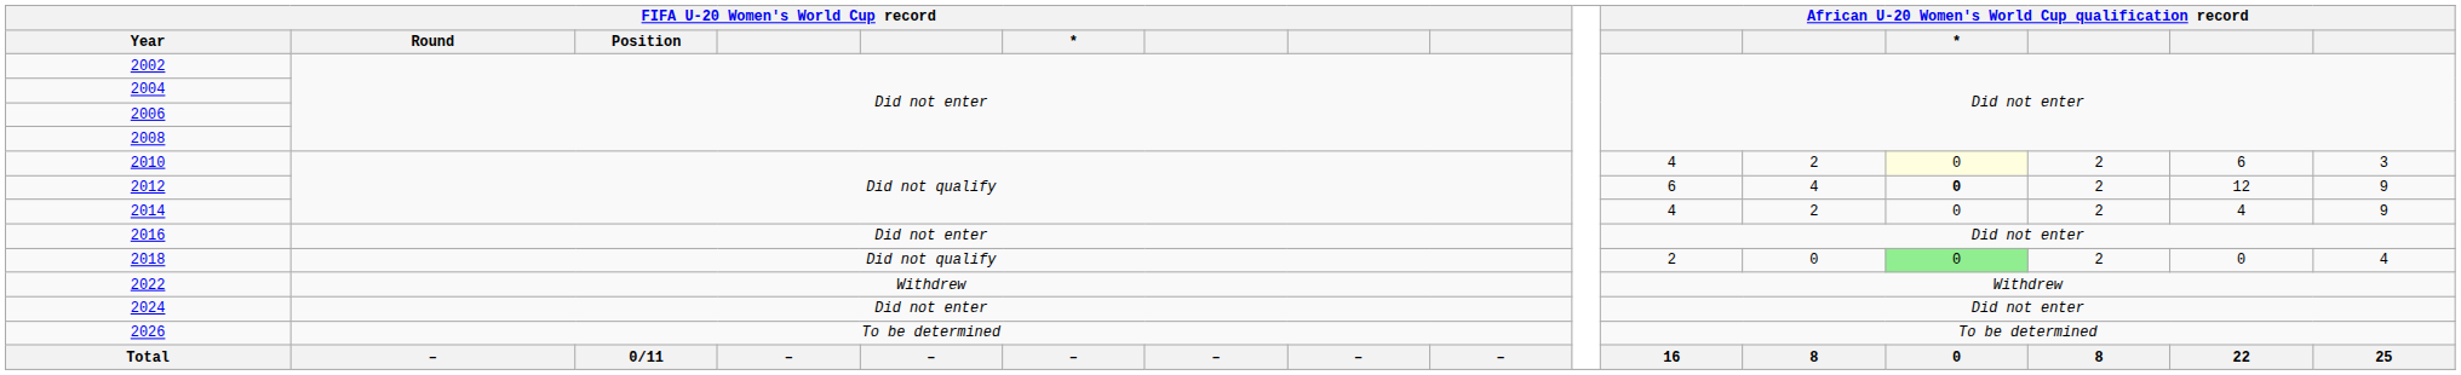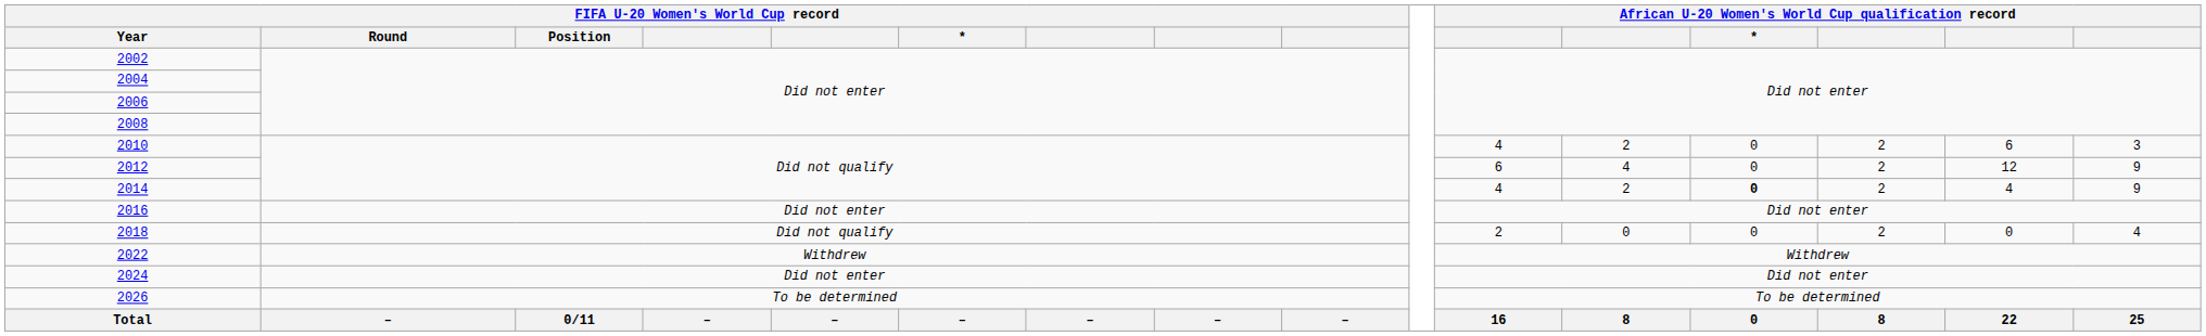2010 | African U-20 Women's World Cup qualification record / *: lightyellow background -> no background
2012 | African U-20 Women's World Cup qualification record / *: bold -> normal
2014 | African U-20 Women's World Cup qualification record / *: normal -> bold
2018 | African U-20 Women's World Cup qualification record / *: lightgreen background -> no background
